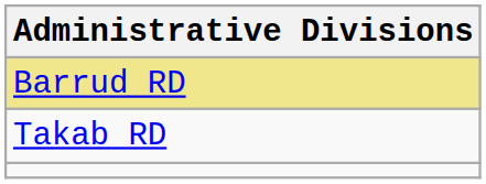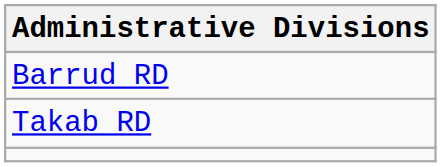row 2 | column 1: khaki background -> no background
